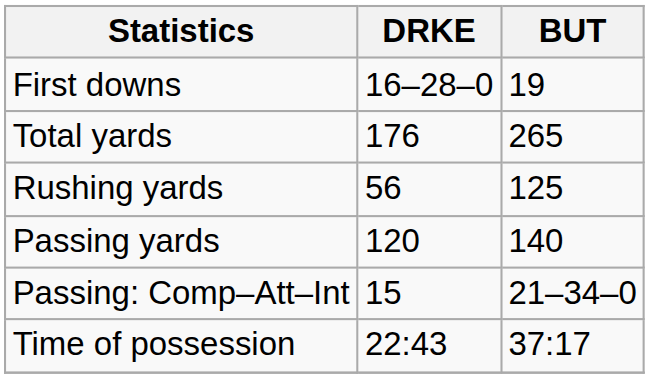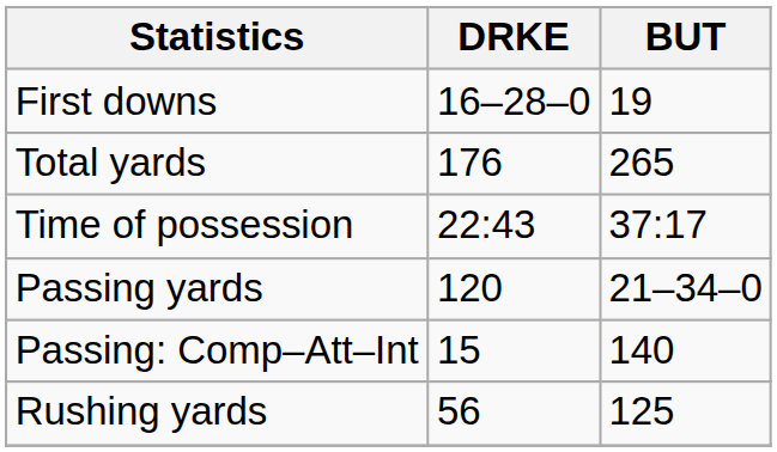rows swapped: Rushing yards <-> Time of possession
Passing yards | BUT: 140 -> 21–34–0
Passing: Comp–Att–Int | BUT: 21–34–0 -> 140
